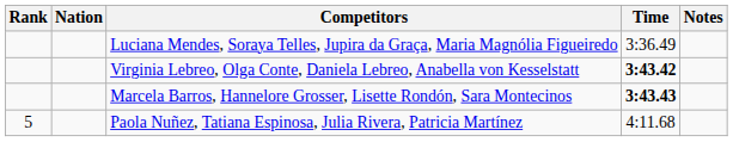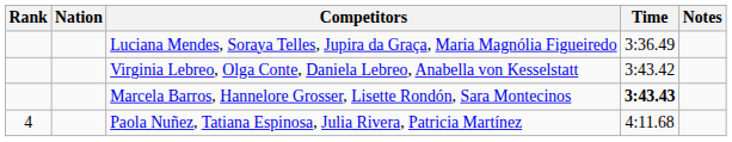row 3 | Time: bold -> normal
row 5 | Rank: 5 -> 4
